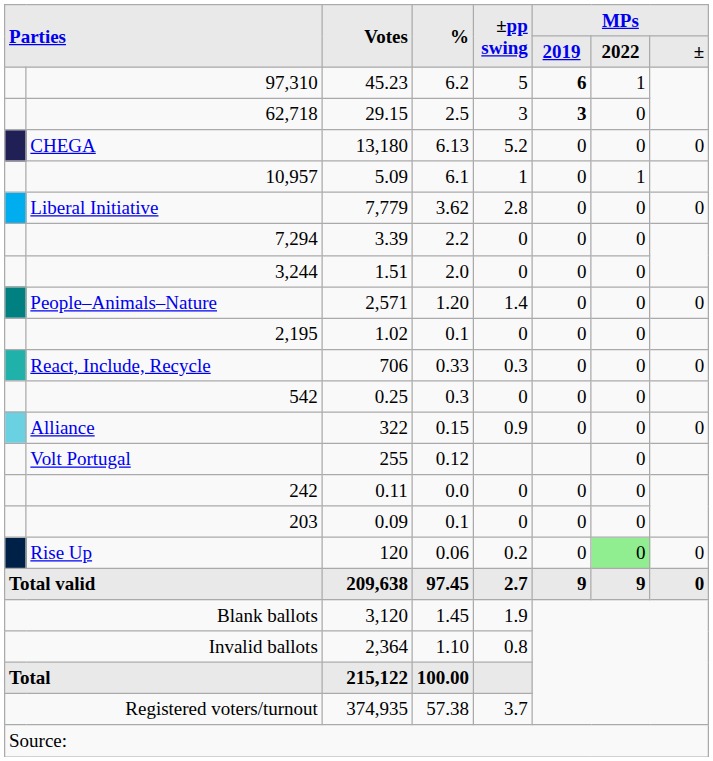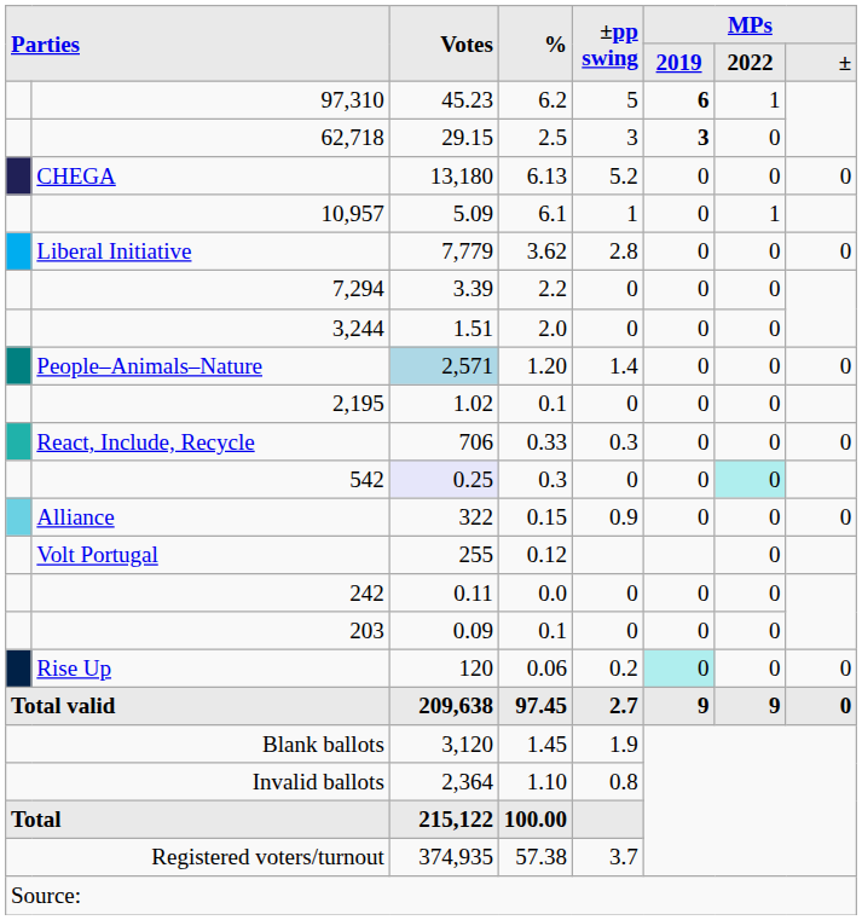People–Animals–Nature | Votes: no background -> lightblue background
542 | Votes: no background -> lavender background
542 | MPs / 2022: no background -> paleturquoise background
Rise Up | MPs / 2019: no background -> paleturquoise background
Rise Up | MPs / 2022: lightgreen background -> no background
